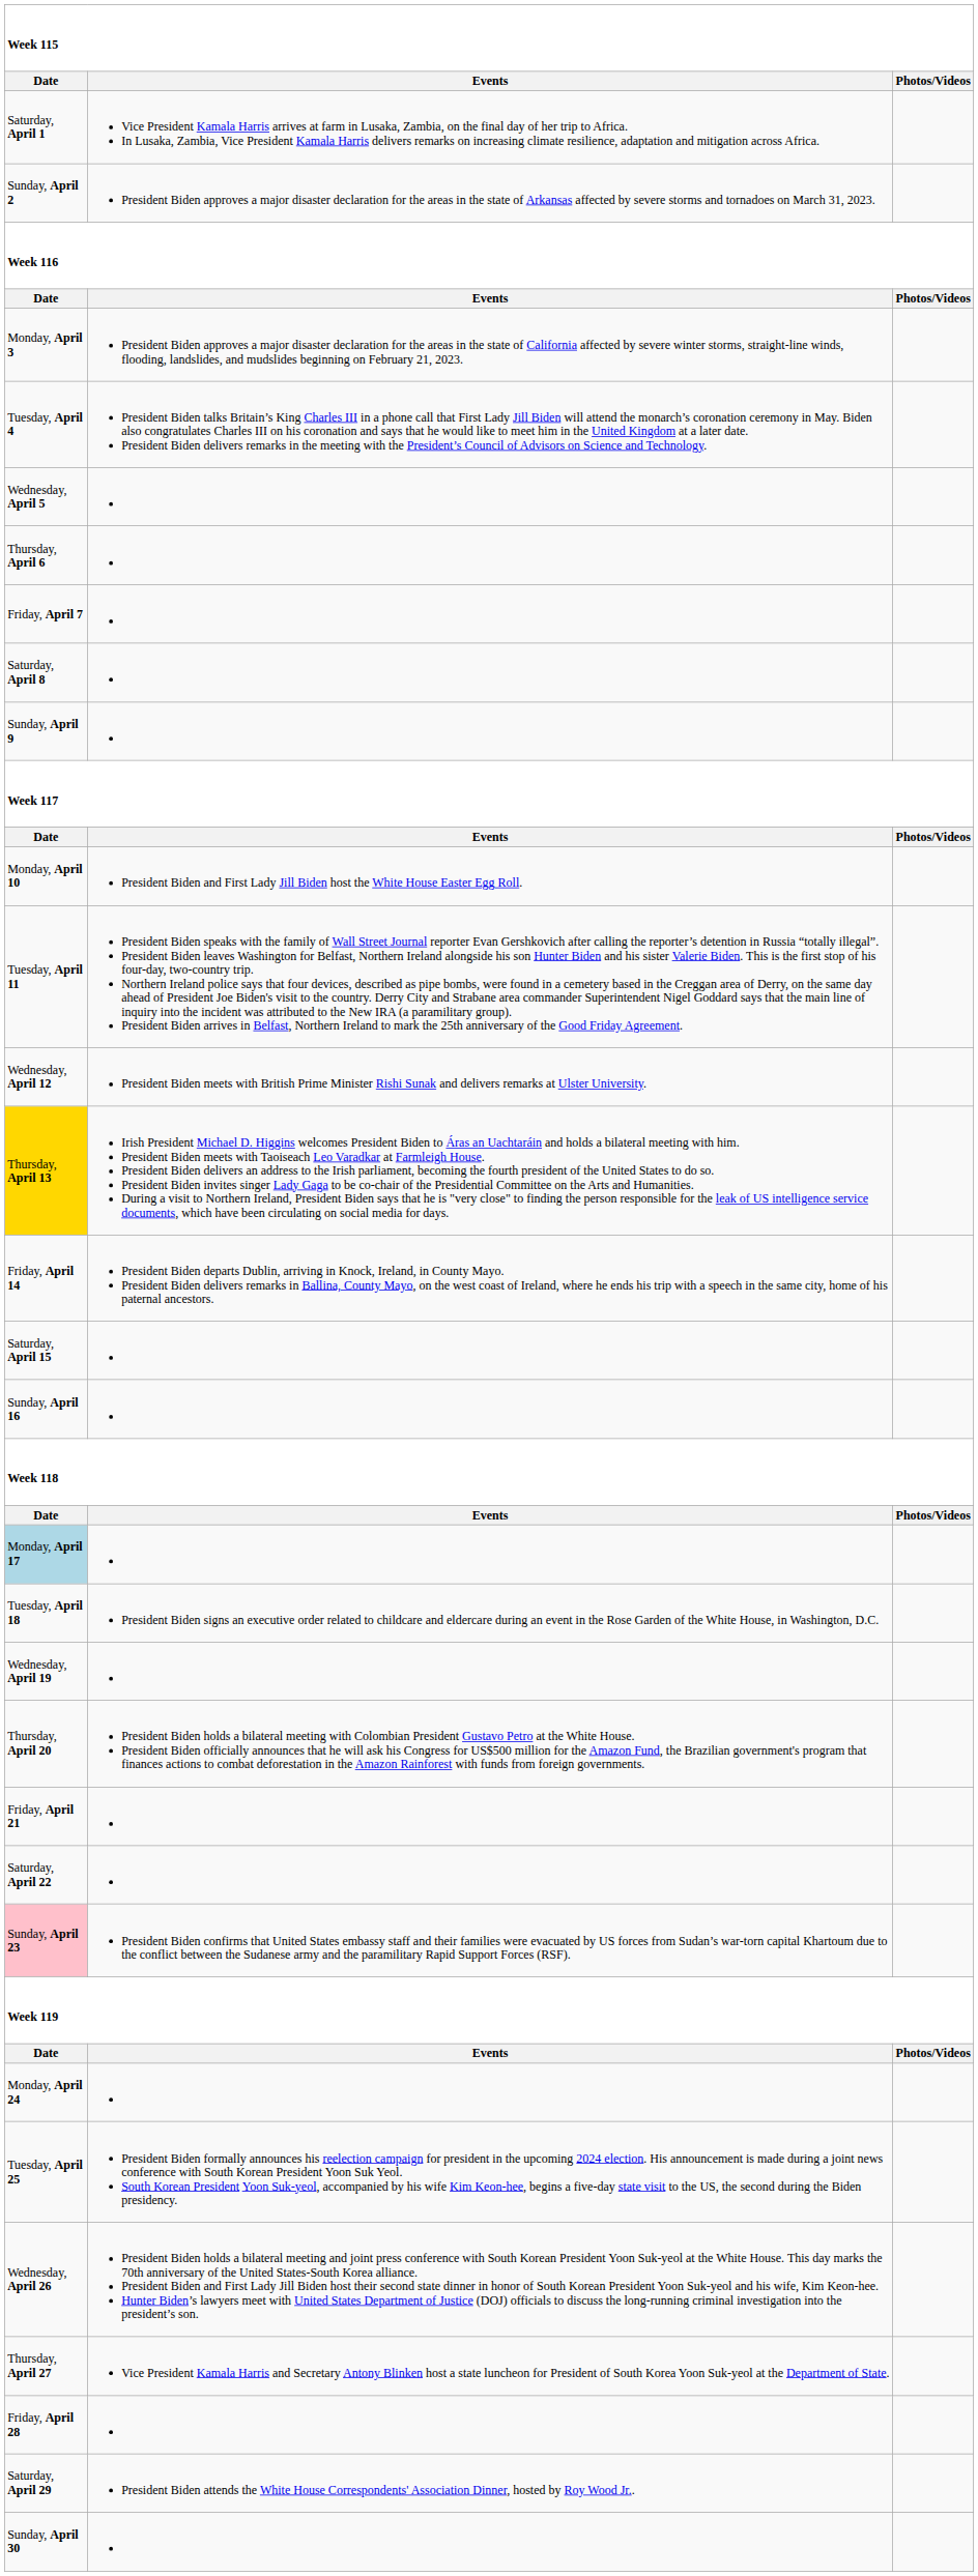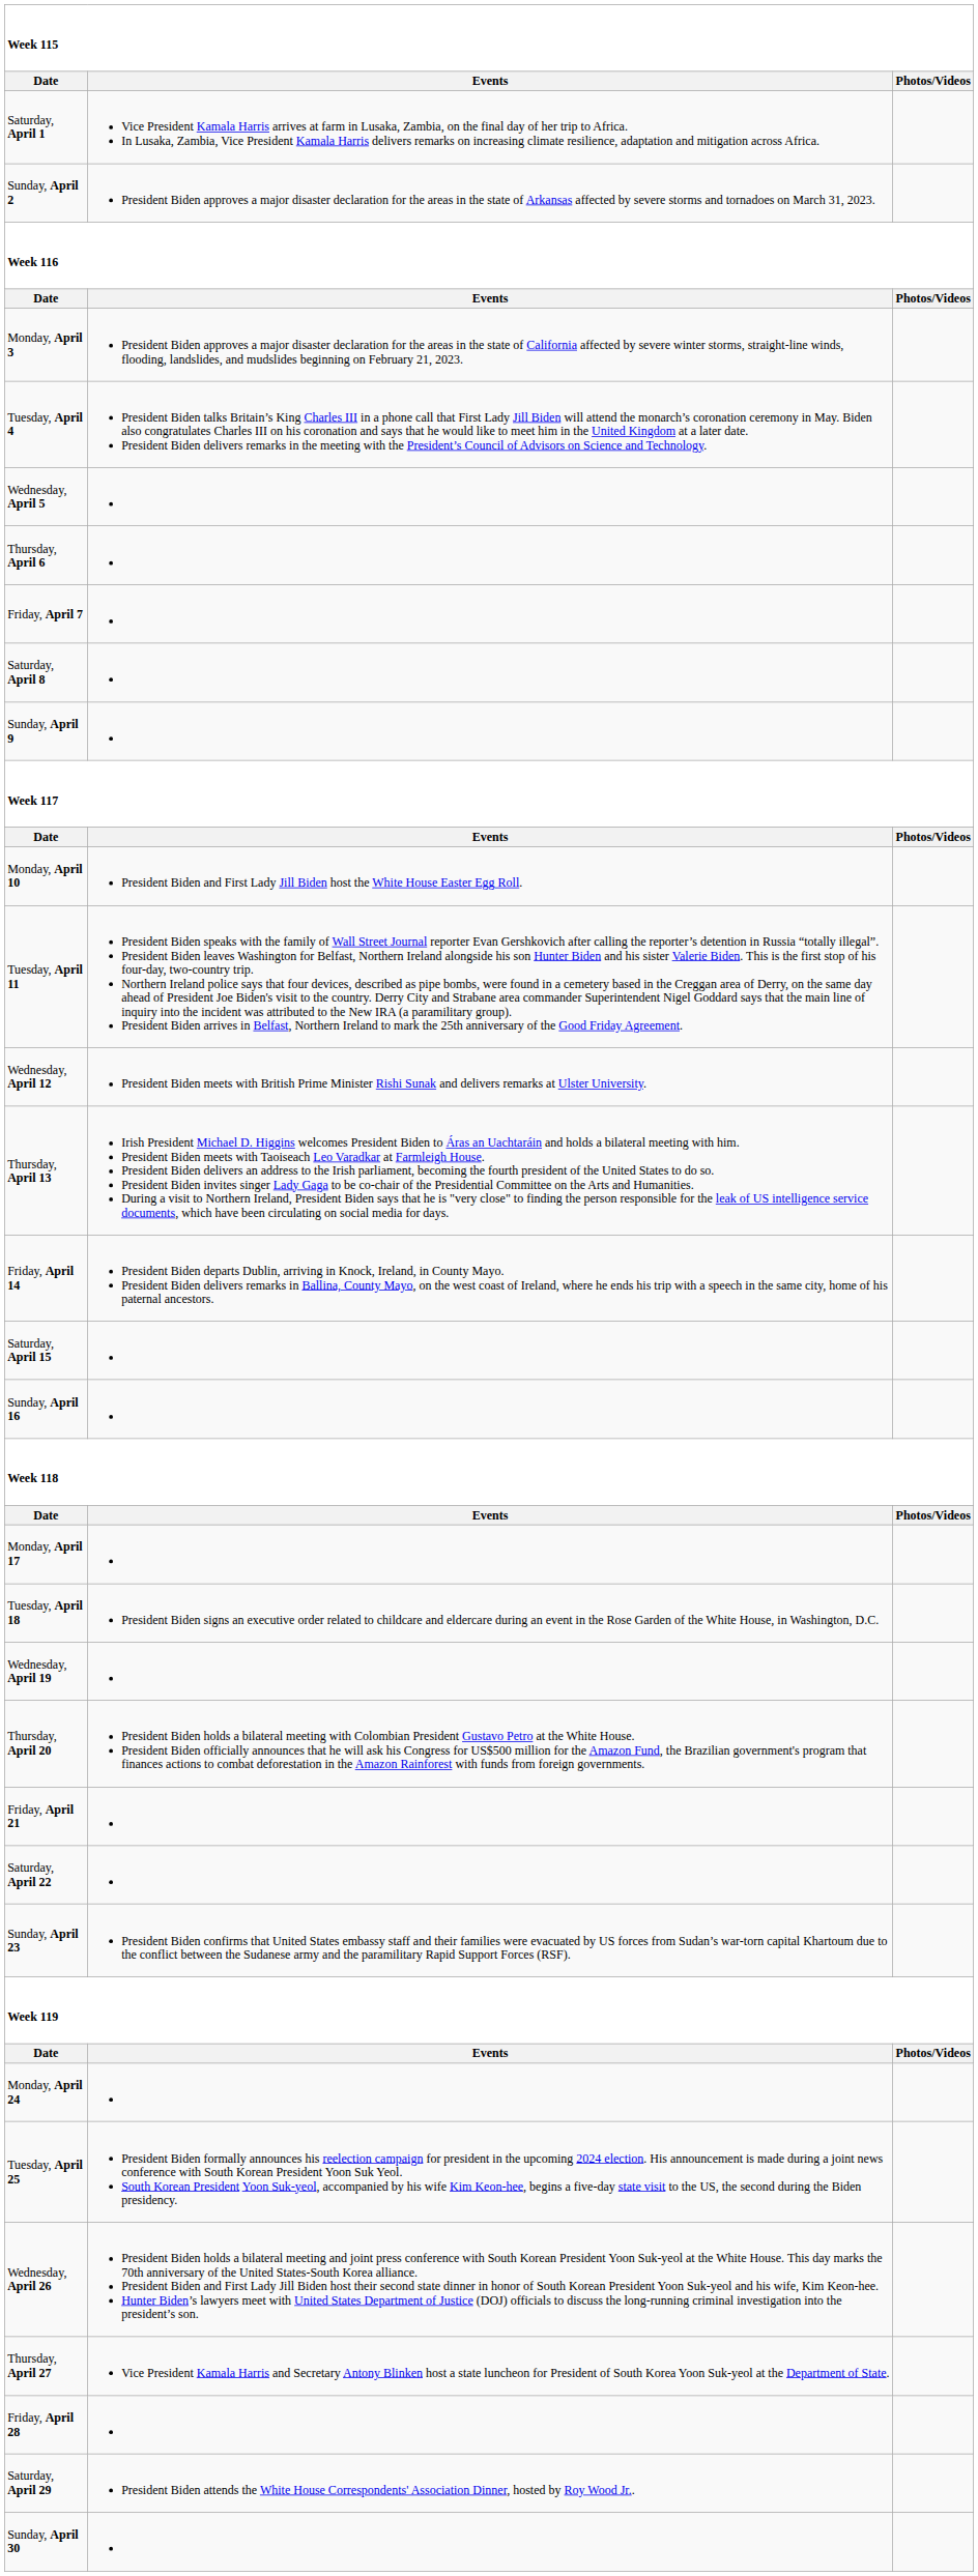Thursday, April 13 | column 1: gold background -> no background
Monday, April 17 | column 1: lightblue background -> no background
Sunday, April 23 | column 1: pink background -> no background
